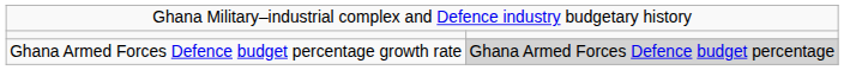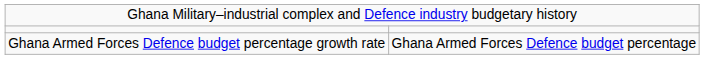Ghana Armed Forces Defence budget percentage growth rate | column 2: lightgrey background -> no background
